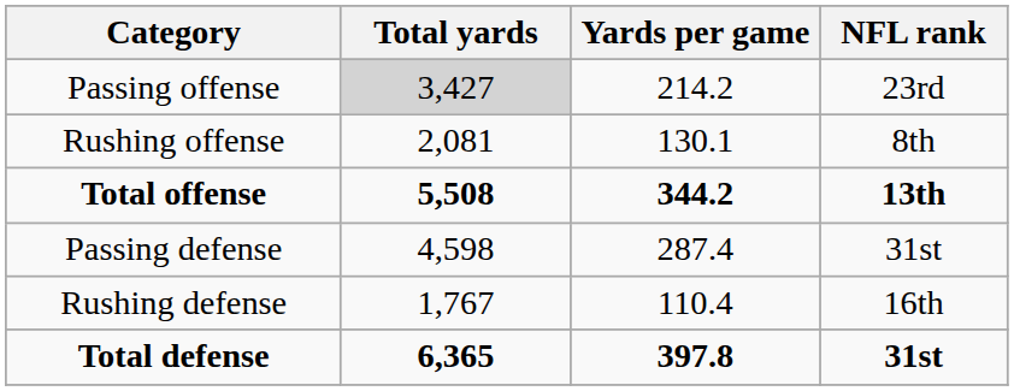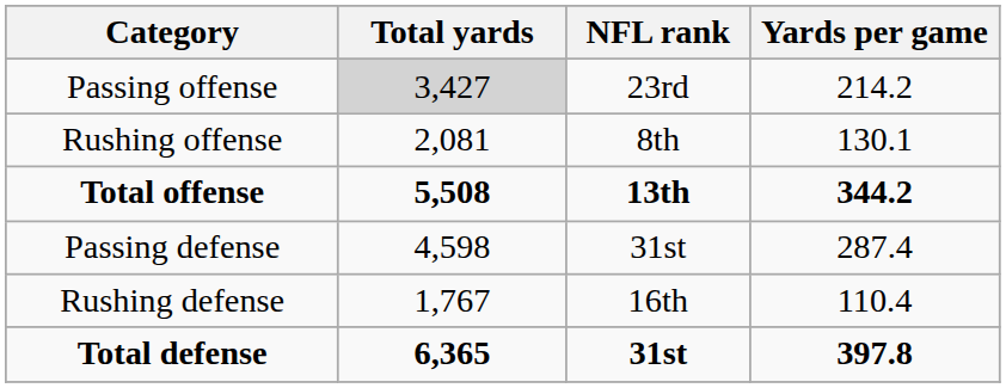columns swapped: Yards per game <-> NFL rank
